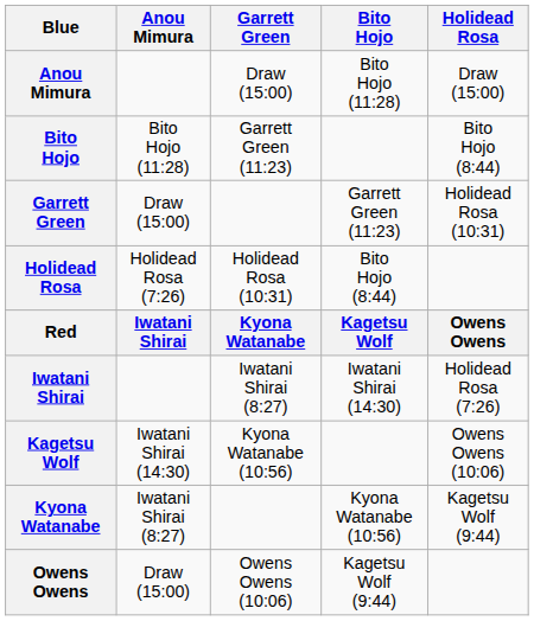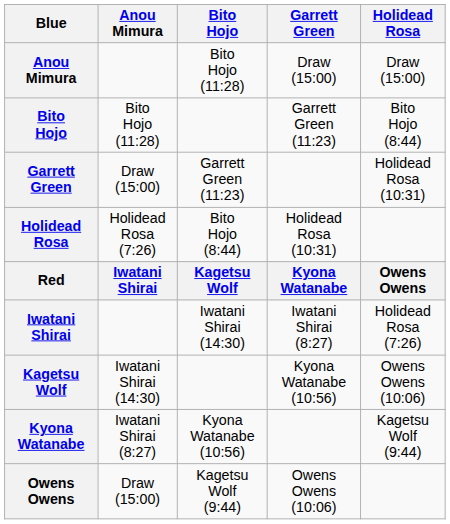columns swapped: Bito Hojo <-> Garrett Green
